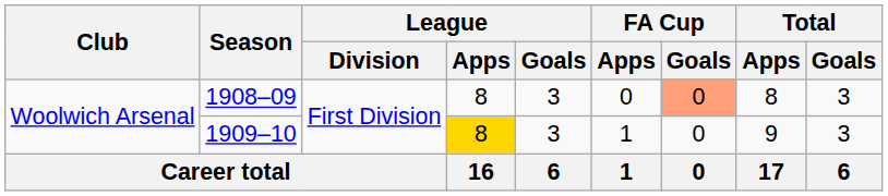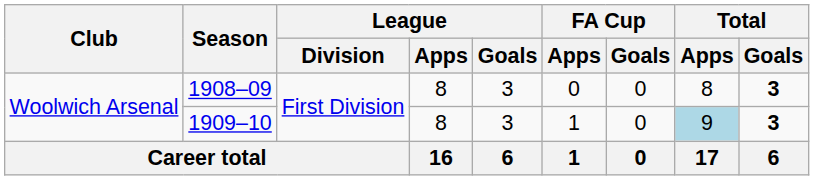1908–09 | FA Cup / Goals: lightsalmon background -> no background
1908–09 | Total / Goals: normal -> bold
1909–10 | League / Apps: gold background -> no background
1909–10 | Total / Apps: no background -> lightblue background
1909–10 | Total / Goals: normal -> bold
